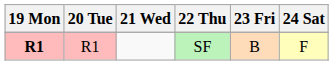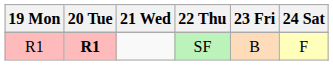SF | 19 Mon: bold -> normal
SF | 20 Tue: normal -> bold
